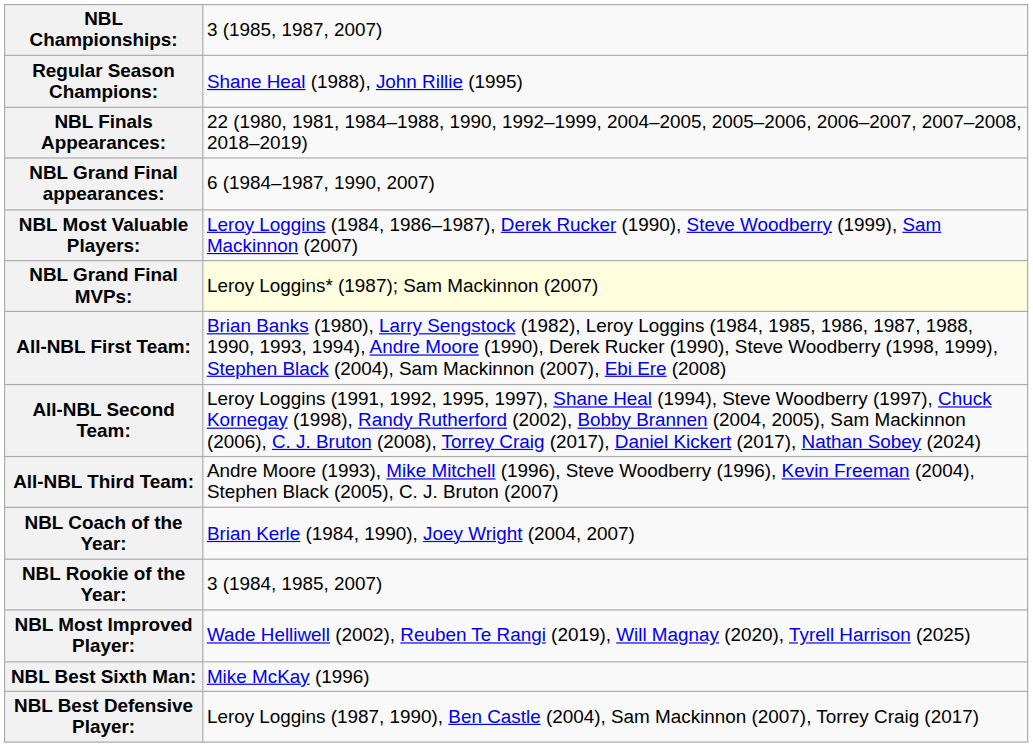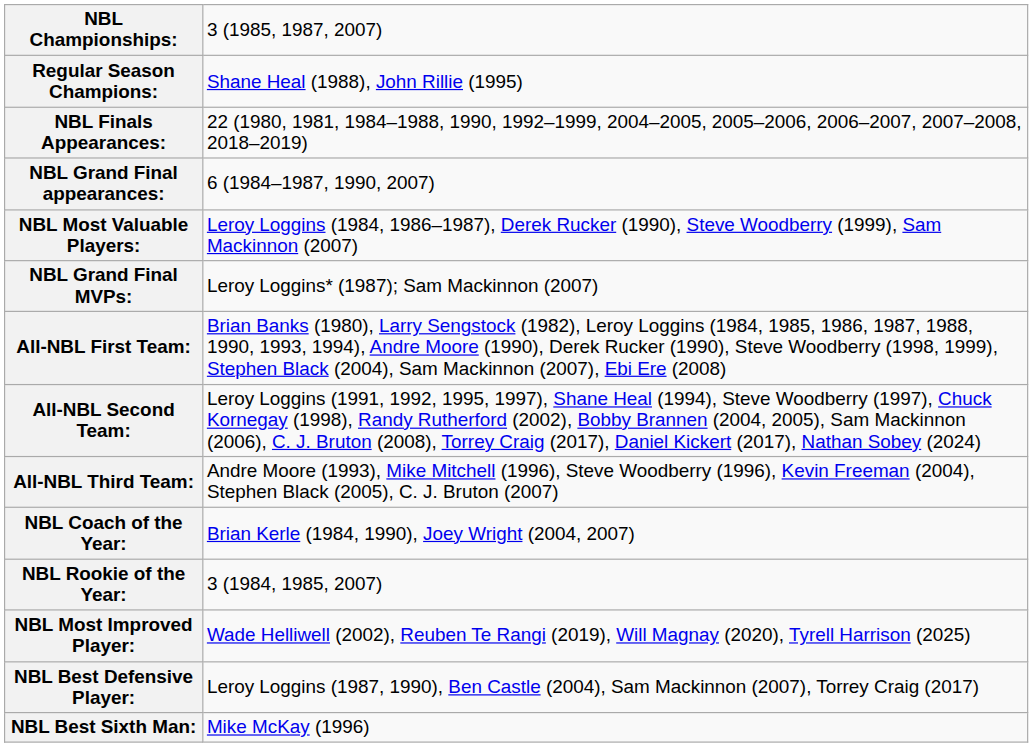NBL Grand Final MVPs: | column 2: lightyellow background -> no background
rows swapped: NBL Best Defensive Player: <-> NBL Best Sixth Man:
